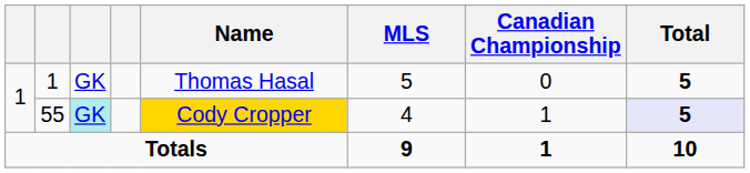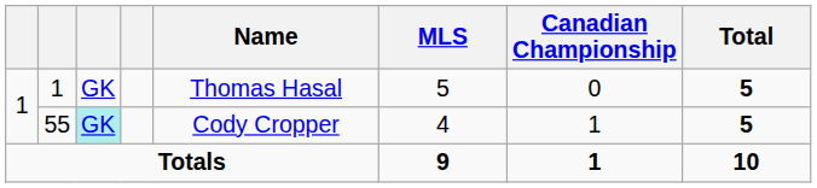55 | Name: gold background -> no background
55 | Total: lavender background -> no background
